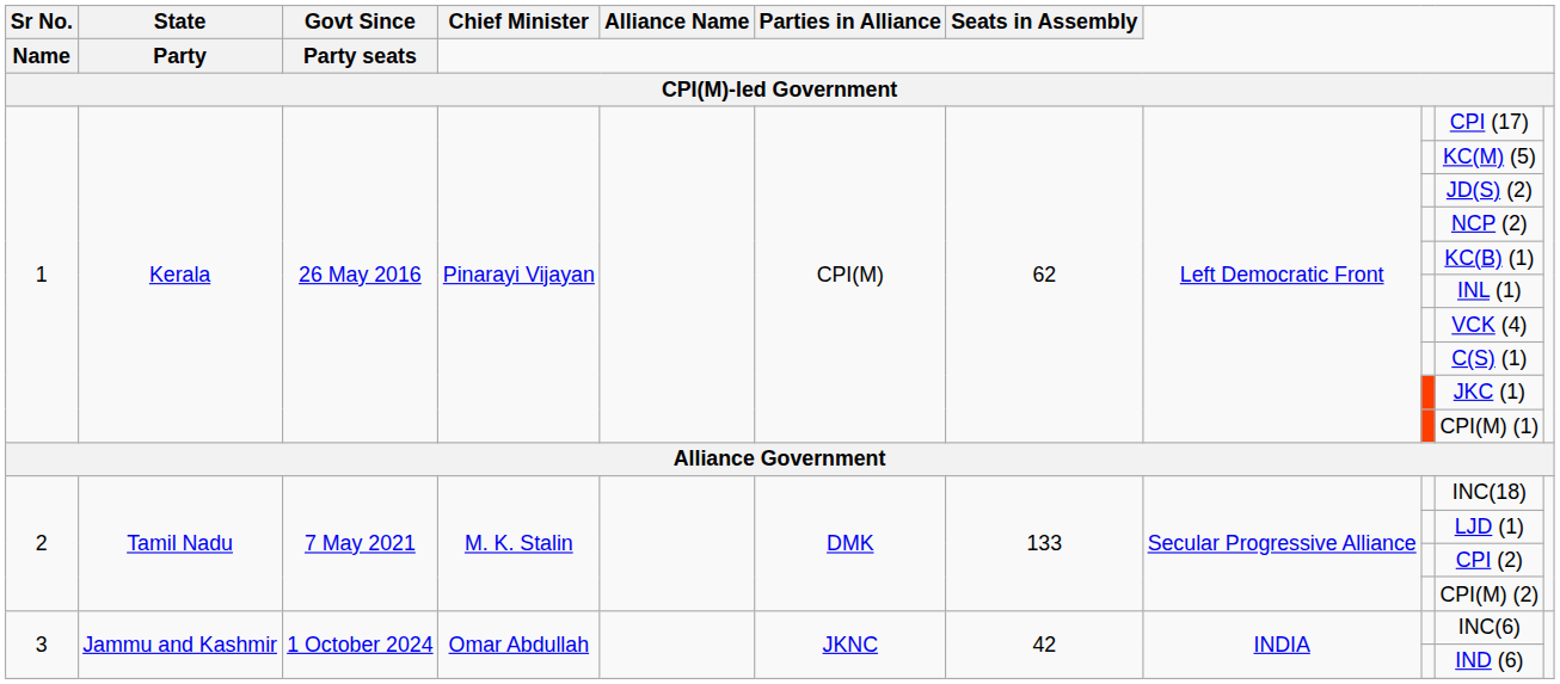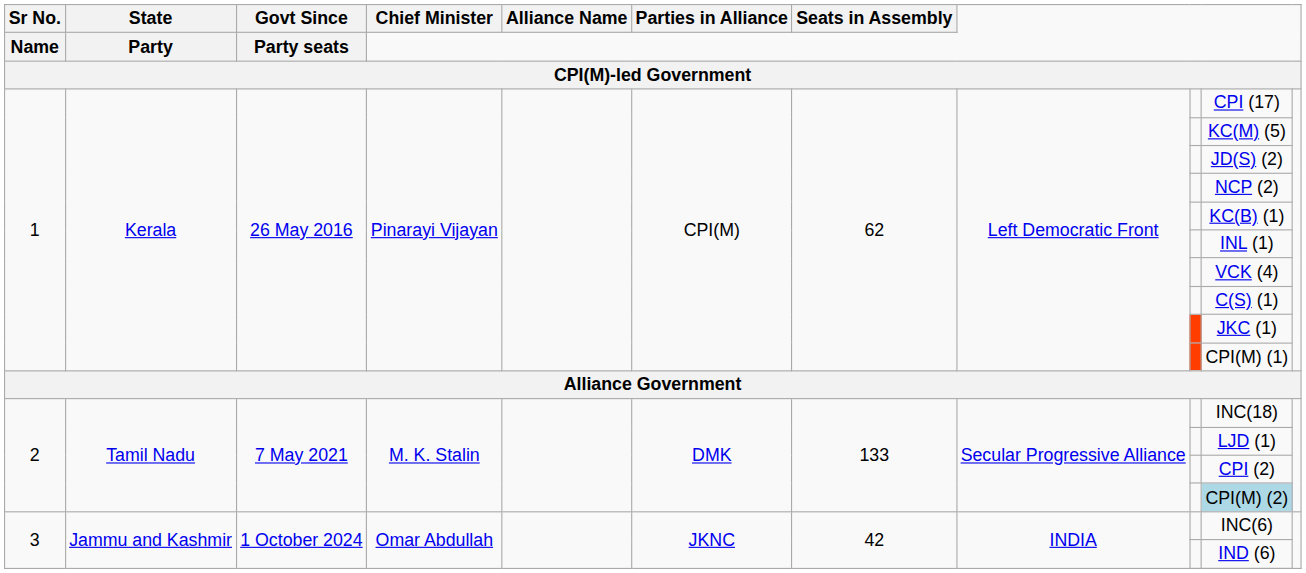row 18 | column 10: no background -> lightblue background
